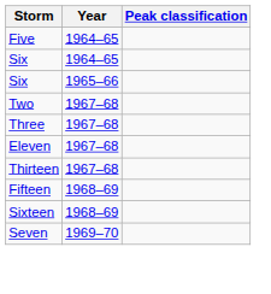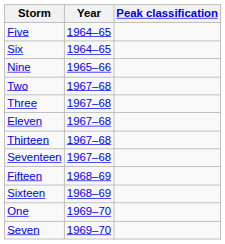- row: Six | 1965–66
+ row: Nine | 1965–66
+ row: Seventeen | 1967–68
+ row: One | 1969–70
